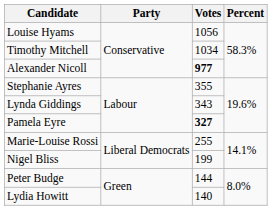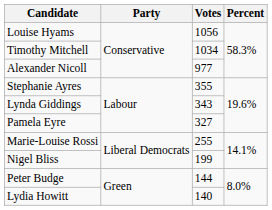Alexander Nicoll | Votes: bold -> normal
Pamela Eyre | Votes: bold -> normal
